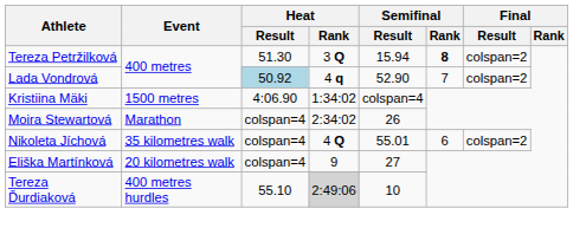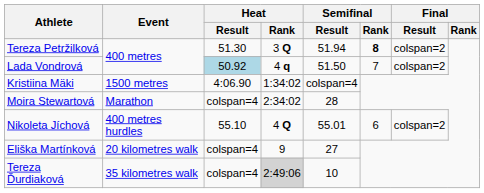Tereza Petržilková | Semifinal / Result: 15.94 -> 51.94
Lada Vondrová | Semifinal / Result: 52.90 -> 51.50
Moira Stewartová | Semifinal / Result: 26 -> 28
Nikoleta Jíchová | Event: 35 kilometres walk -> 400 metres hurdles
Nikoleta Jíchová | Heat / Result: colspan=4 -> 55.10
Tereza Ďurdiaková | Event: 400 metres hurdles -> 35 kilometres walk
Tereza Ďurdiaková | Heat / Result: 55.10 -> colspan=4
